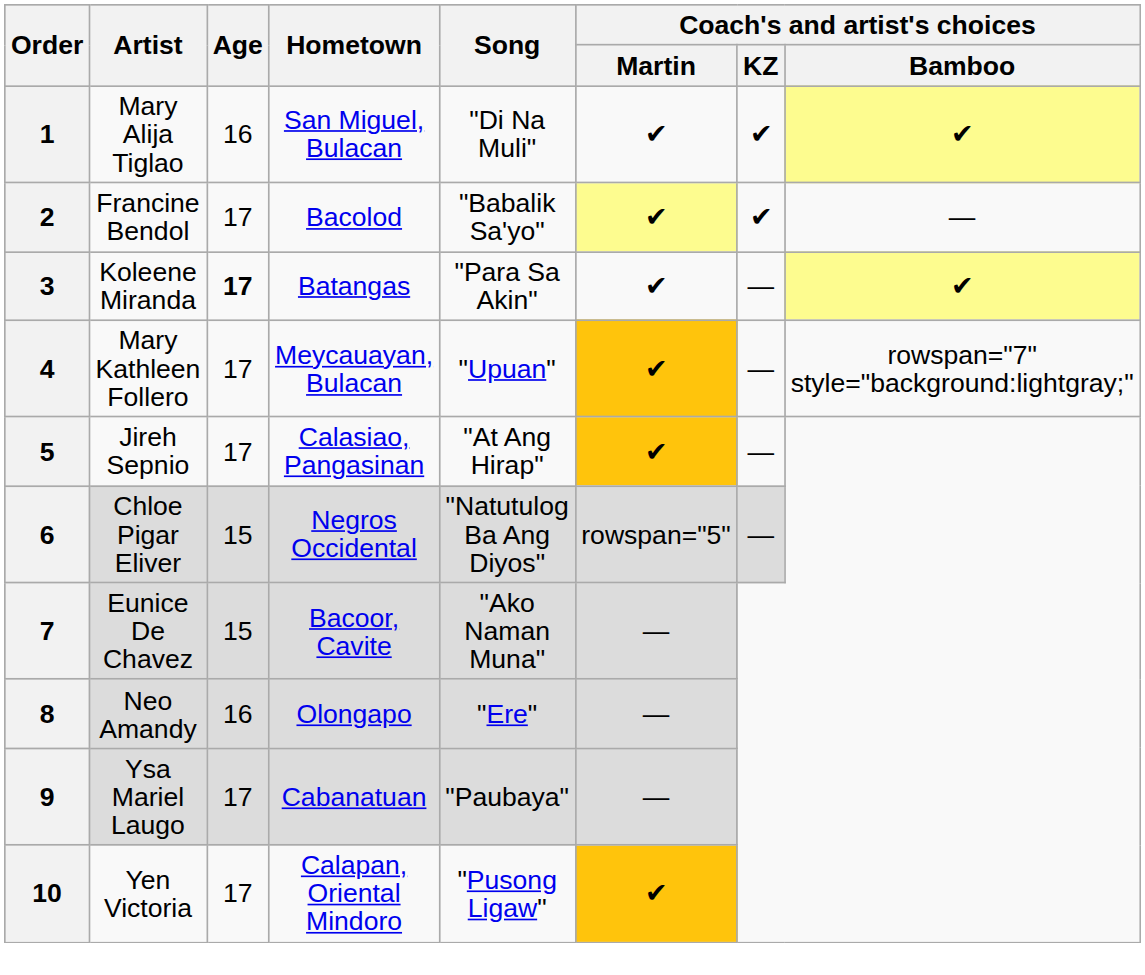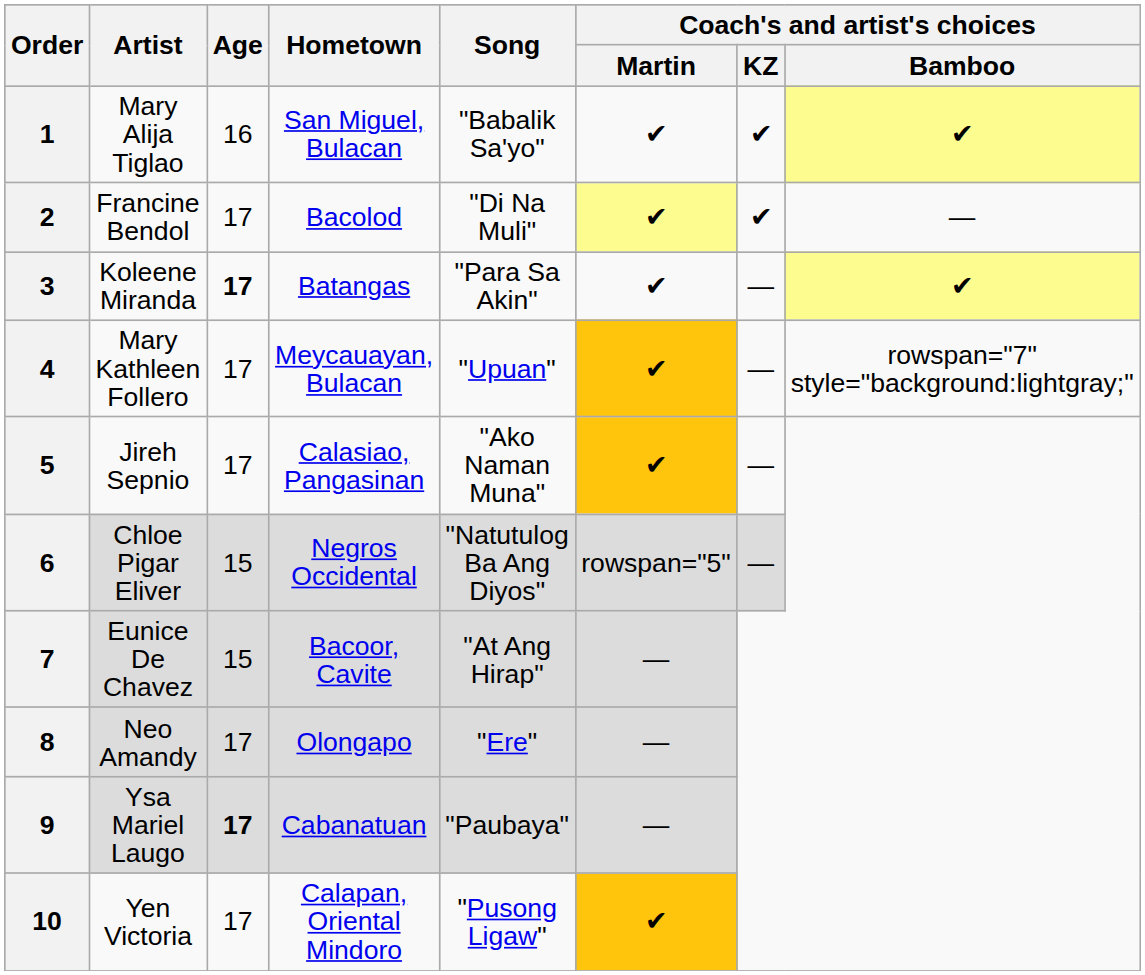1 | Song: "Di Na Muli" -> "Babalik Sa'yo"
2 | Song: "Babalik Sa'yo" -> "Di Na Muli"
5 | Song: "At Ang Hirap" -> "Ako Naman Muna"
7 | Song: "Ako Naman Muna" -> "At Ang Hirap"
8 | Age: 16 -> 17
9 | Age: normal -> bold
